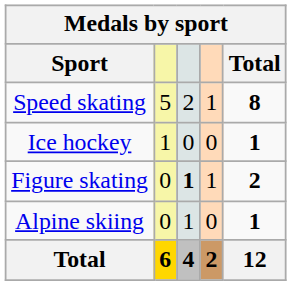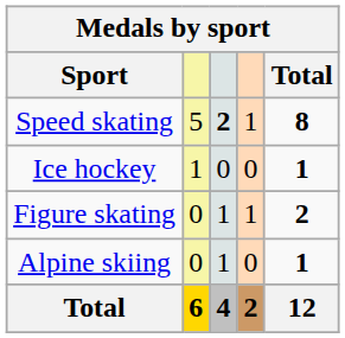Speed skating | column 3: normal -> bold
Figure skating | column 3: bold -> normal
